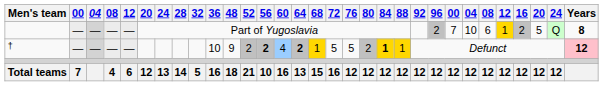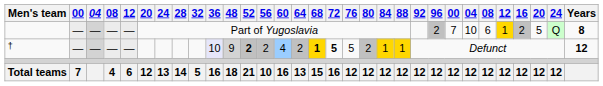† | 36: no background -> lavender background
† | 48: no background -> lightgrey background
† | 52: normal -> bold
† | 56: bold -> normal
† | 64: bold -> normal
† | 68: normal -> bold
† | 72: normal -> bold
† | 84: bold -> normal
† | Years: pink background -> no background
